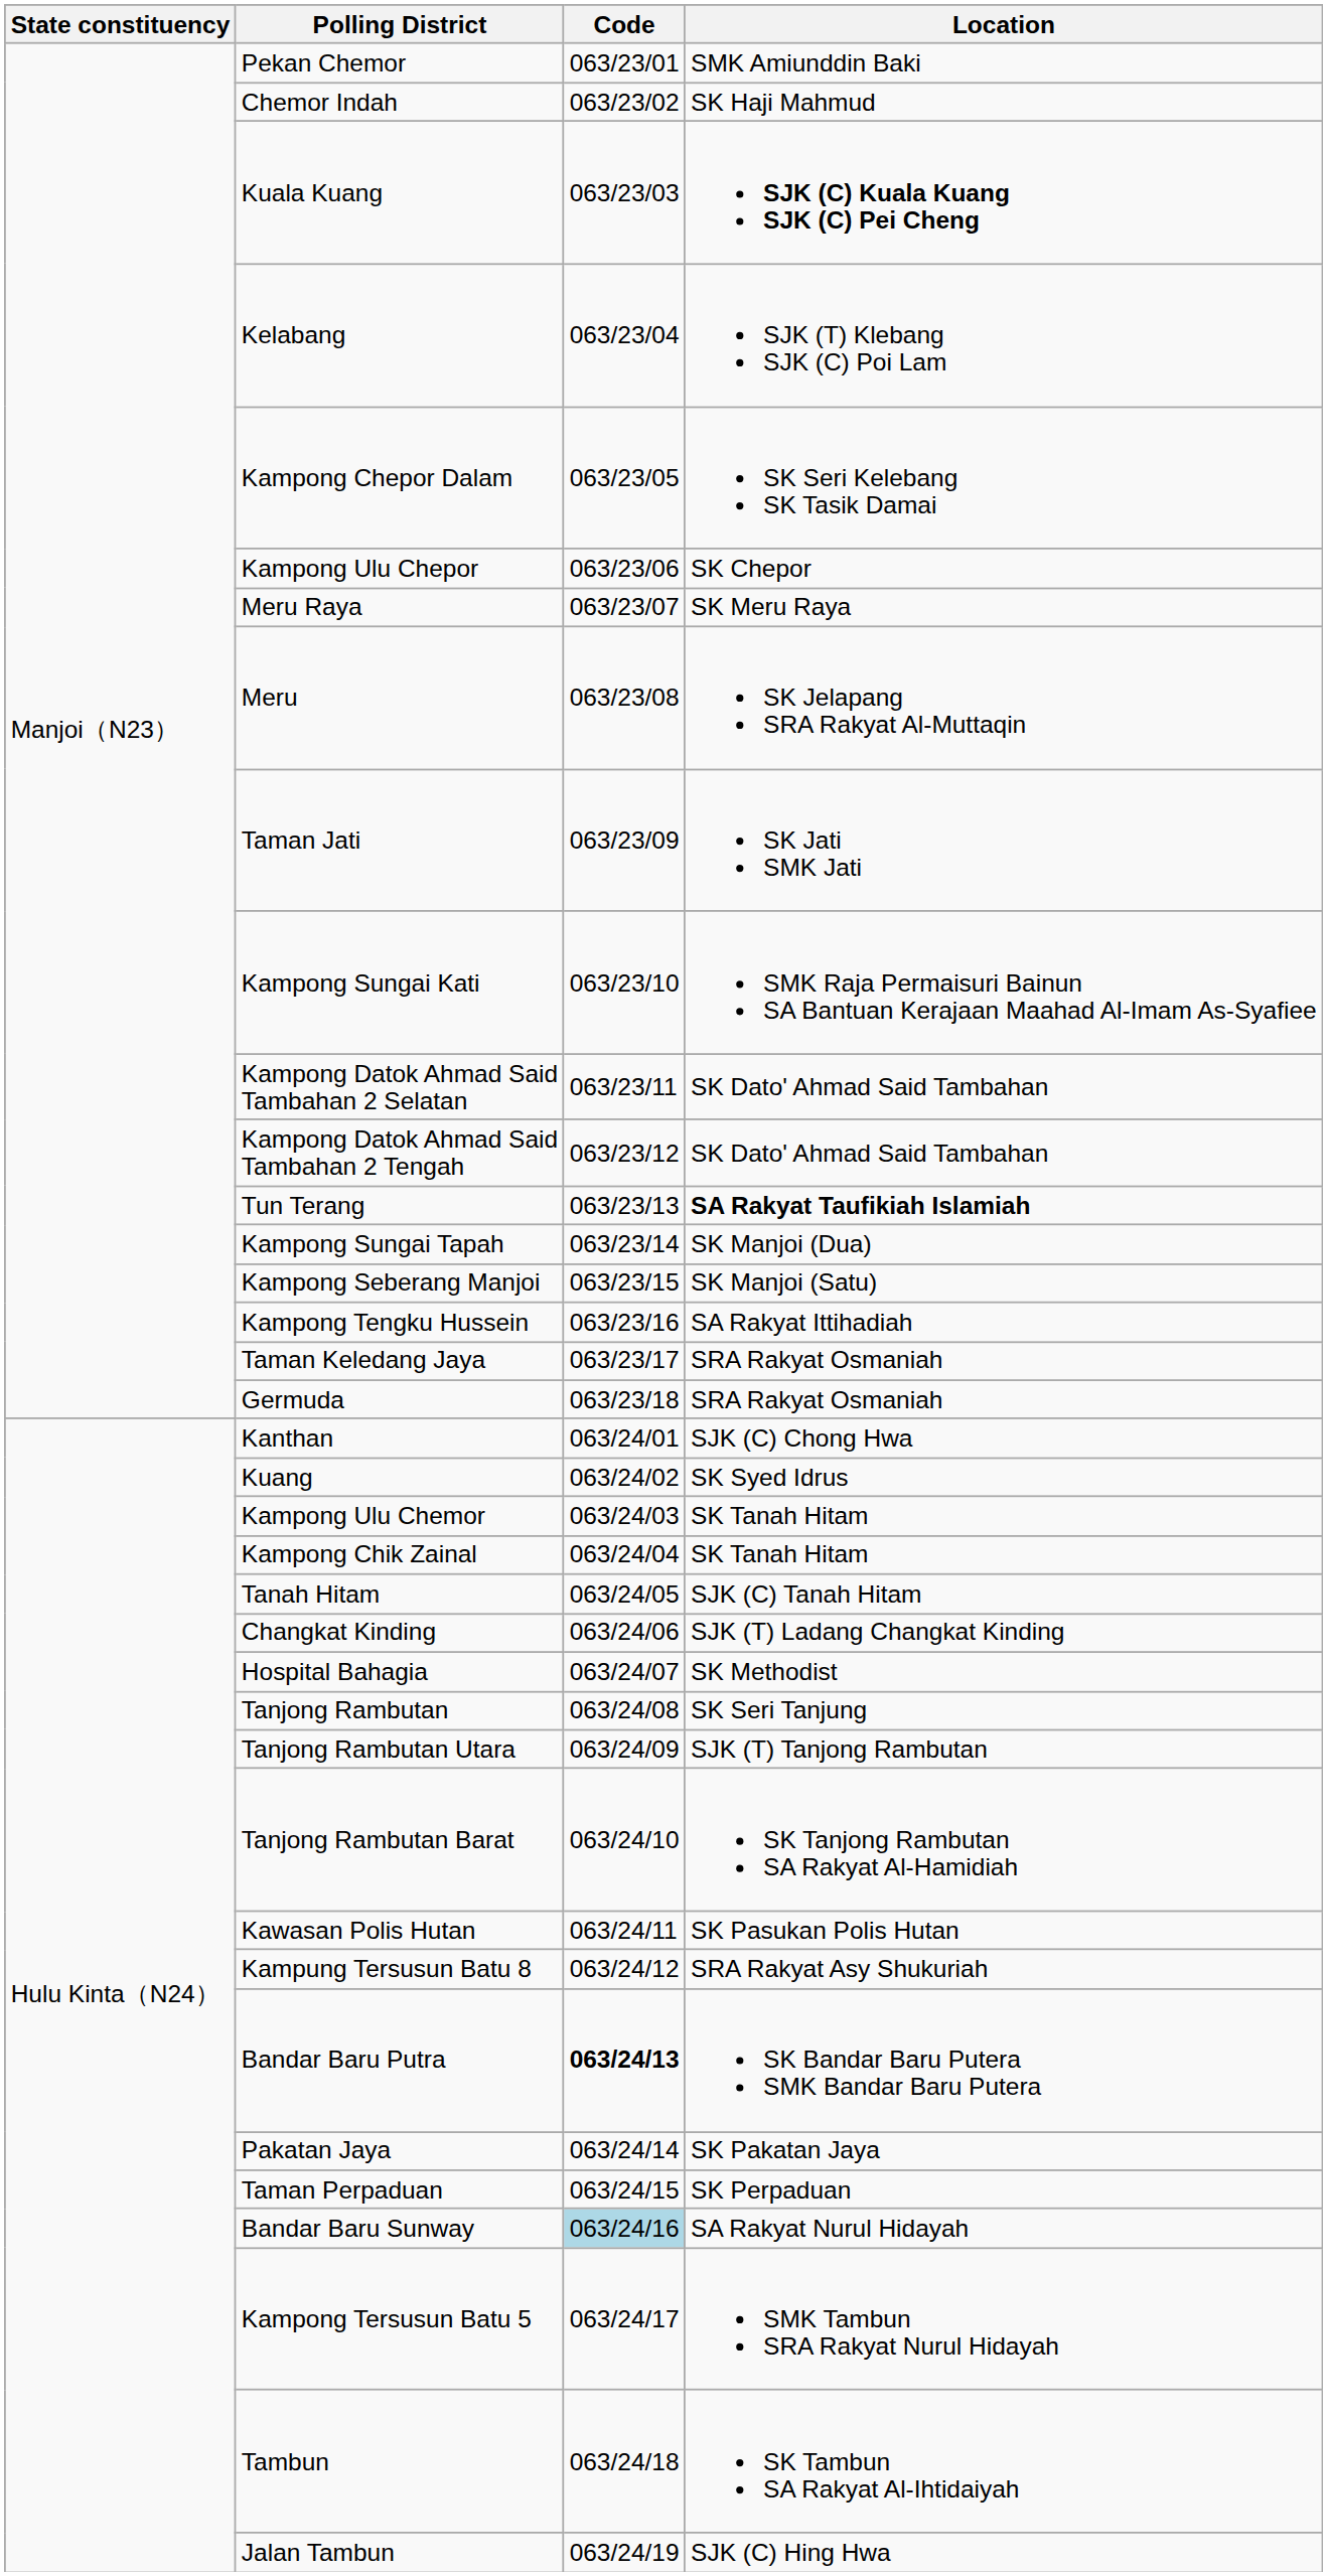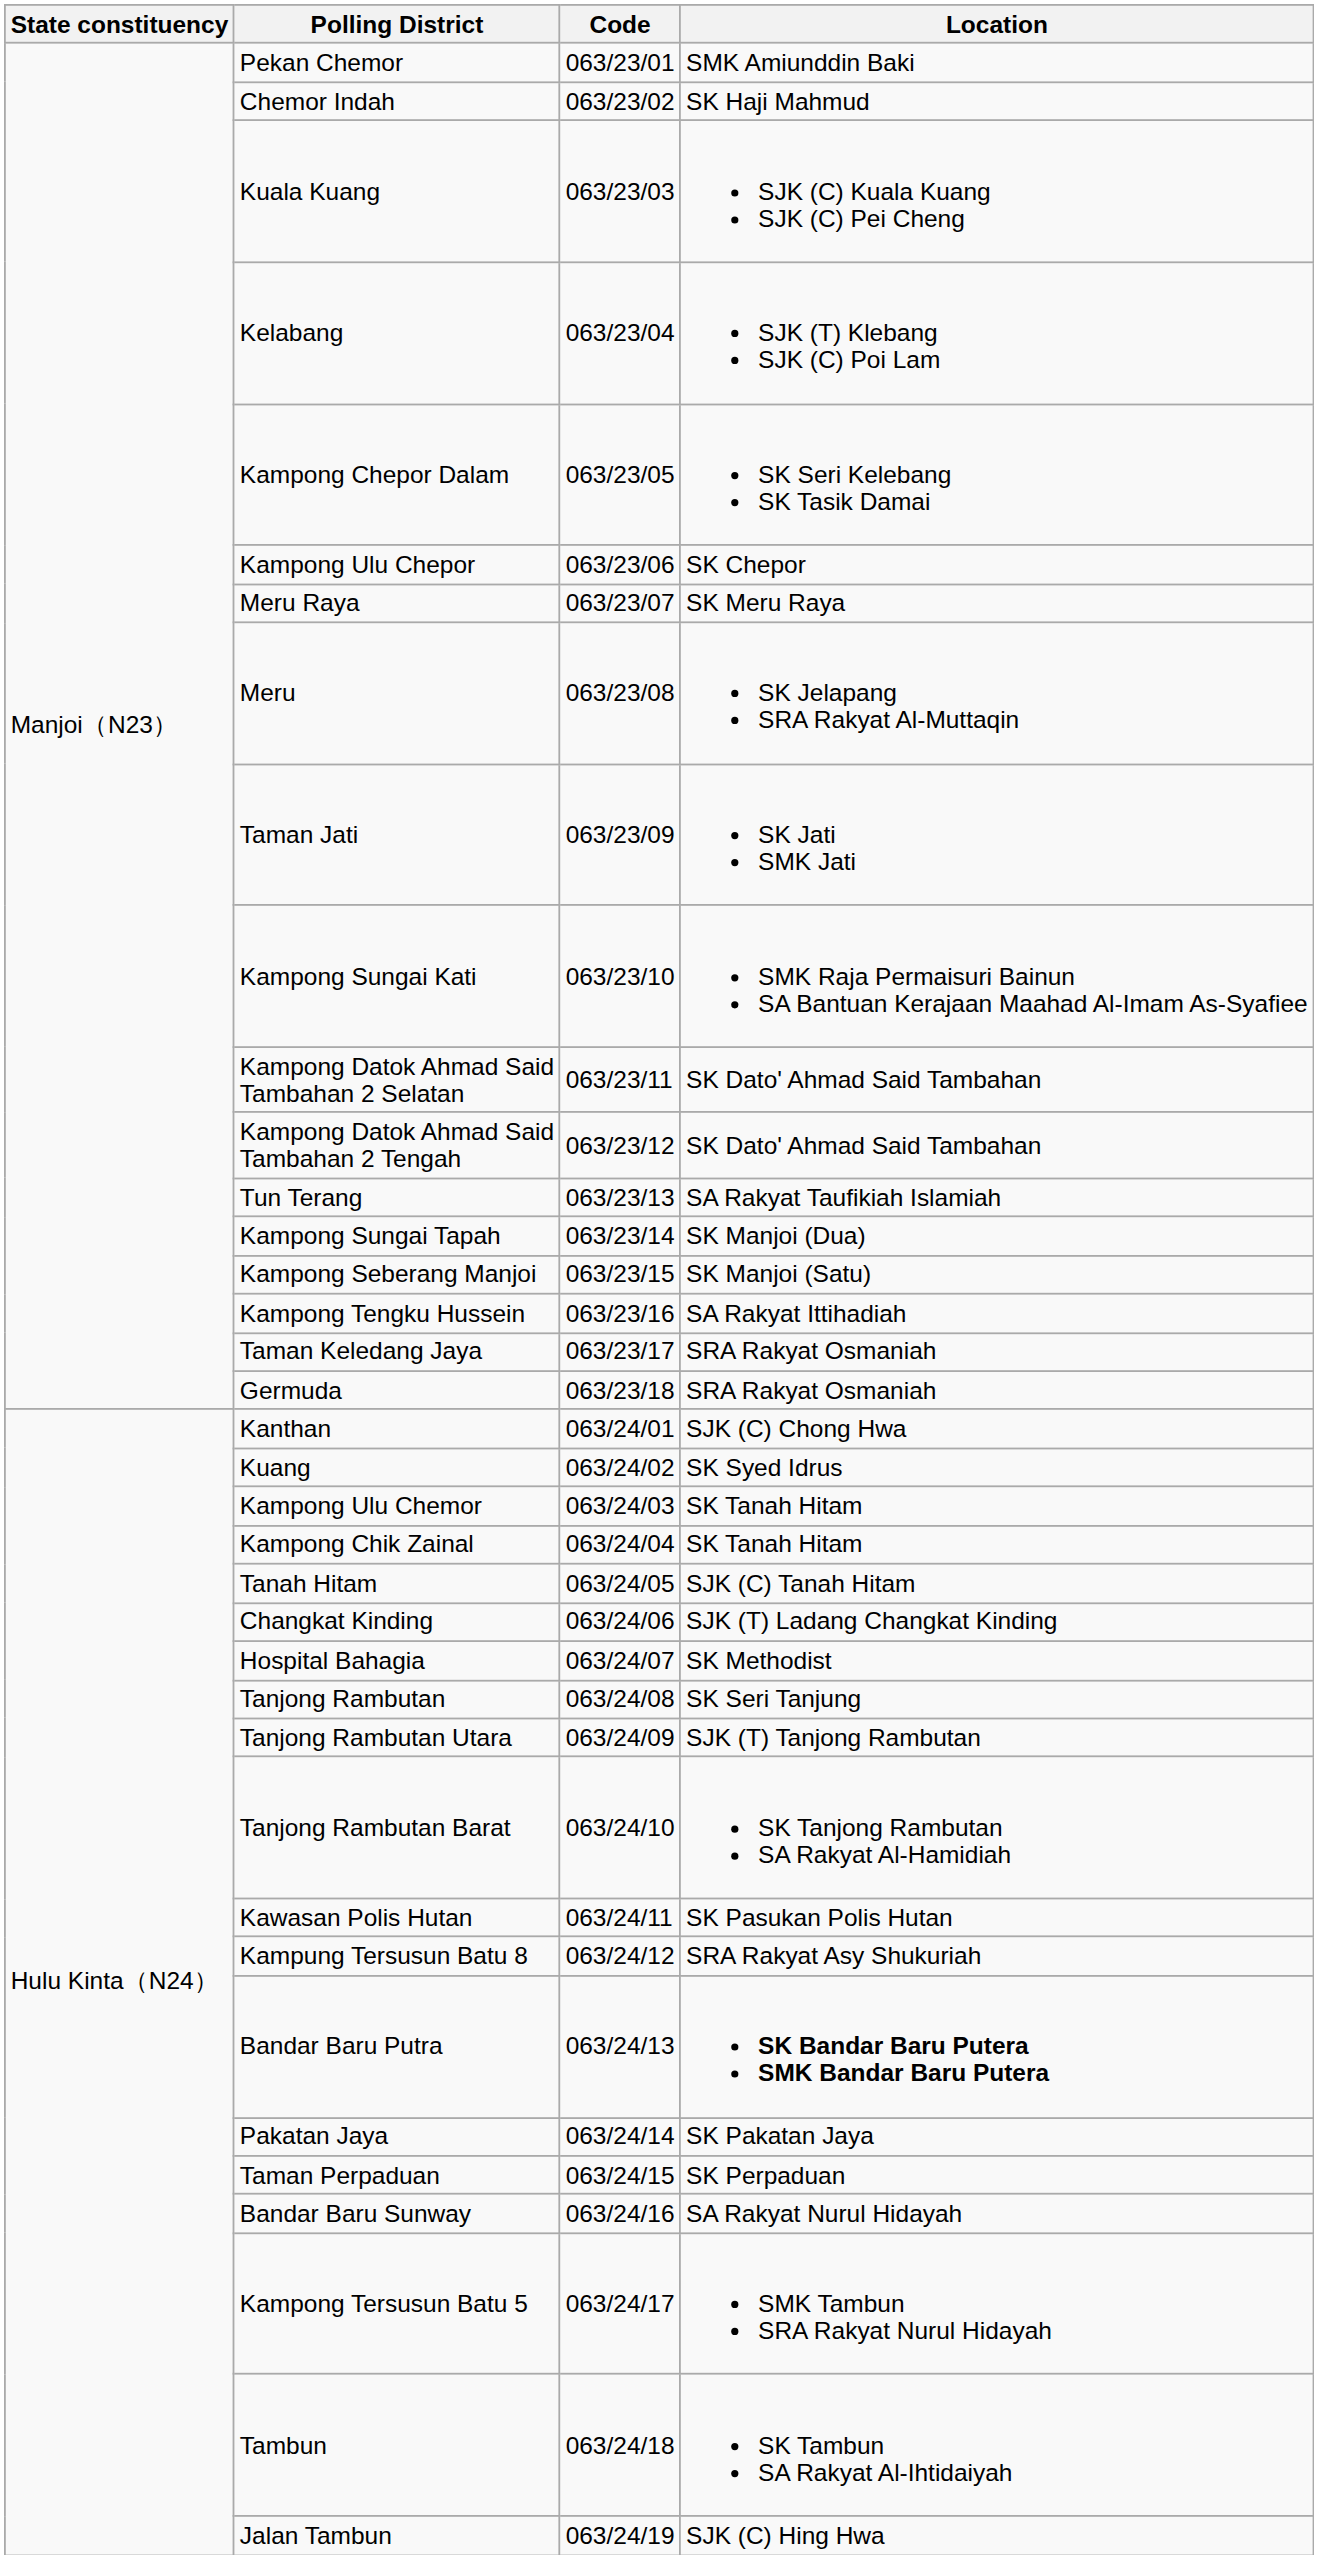Kuala Kuang | Location: bold -> normal
Tun Terang | Location: bold -> normal
Bandar Baru Putra | Code: bold -> normal
Bandar Baru Putra | Location: normal -> bold
Bandar Baru Sunway | Code: lightblue background -> no background
